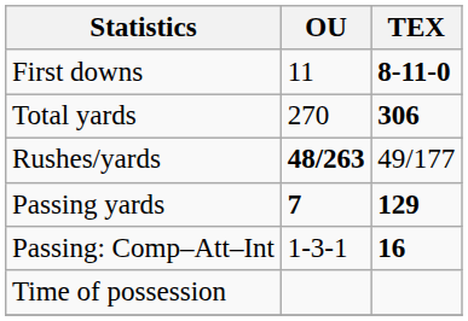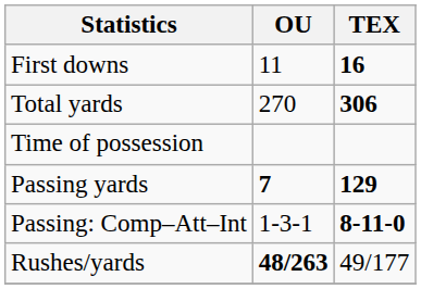First downs | TEX: 8-11-0 -> 16
rows swapped: Rushes/yards <-> Time of possession
Passing: Comp–Att–Int | TEX: 16 -> 8-11-0
